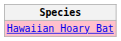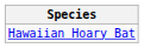row 2 | column 1: pink background -> no background
